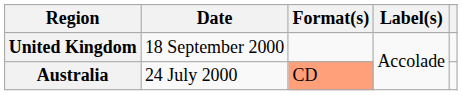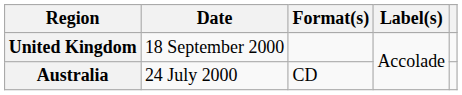Australia | Format(s): lightsalmon background -> no background
